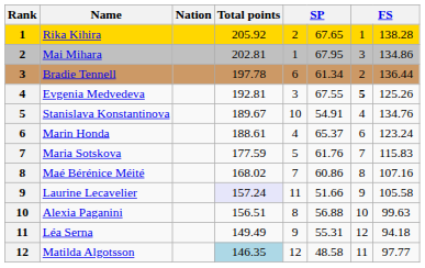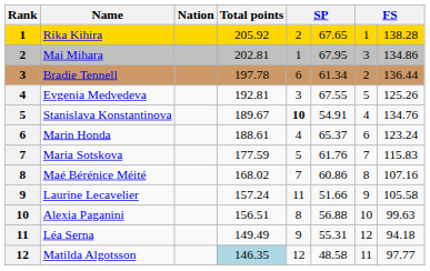Evgenia Medvedeva | column 7: bold -> normal
Stanislava Konstantinova | column 5: normal -> bold
Laurine Lecavelier | Total points: lavender background -> no background
